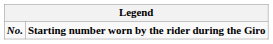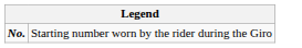No. | column 2: bold -> normal
